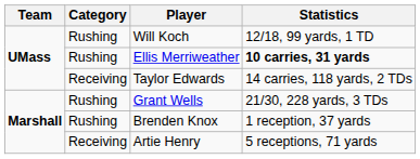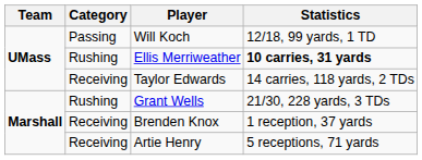Will Koch | Category: Rushing -> Passing
Brenden Knox | Category: Rushing -> Receiving
